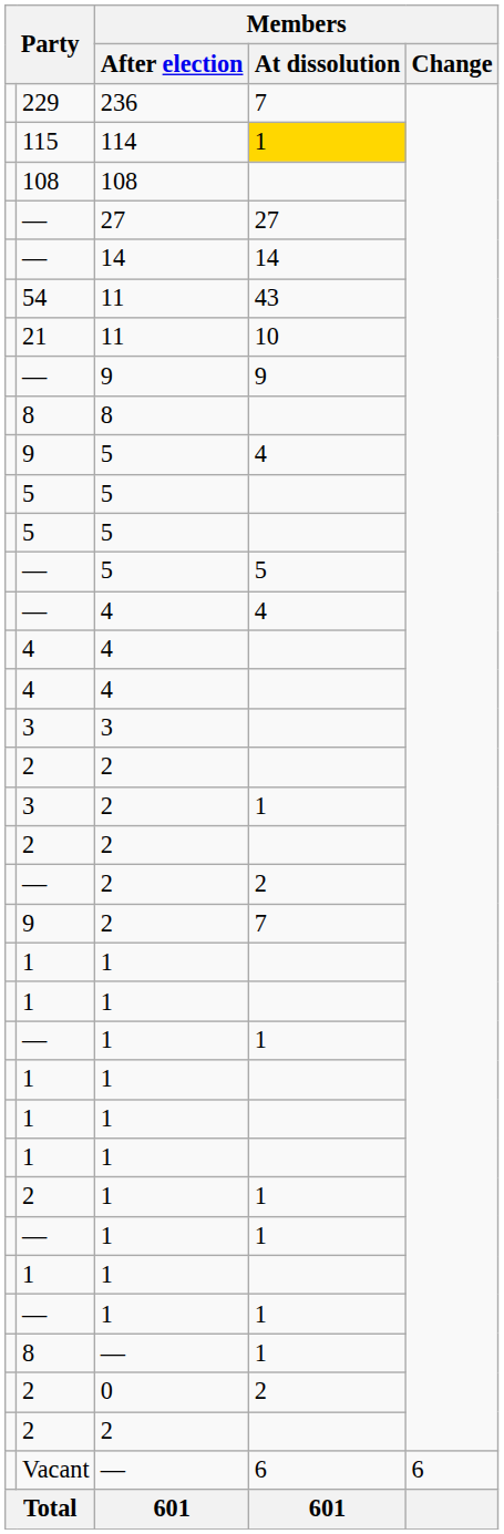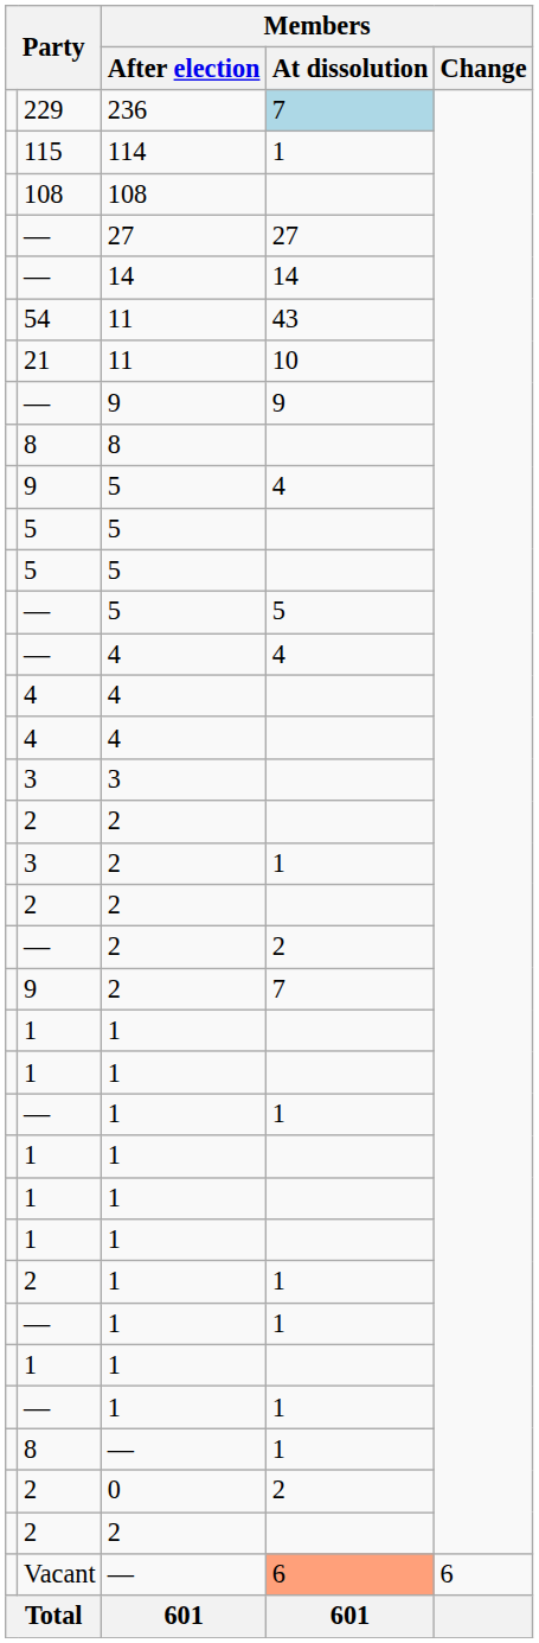236 | Members / At dissolution: no background -> lightblue background
114 | Members / At dissolution: gold background -> no background
Vacant / — | Members / At dissolution: no background -> lightsalmon background
